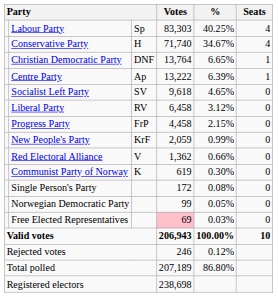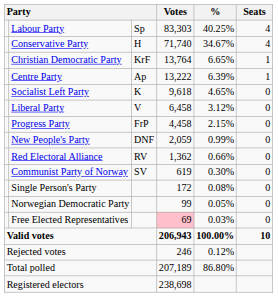Christian Democratic Party | column 3: DNF -> KrF
Socialist Left Party | column 3: SV -> K
Liberal Party | column 3: RV -> V
New People's Party | column 3: KrF -> DNF
Red Electoral Alliance | column 3: V -> RV
Communist Party of Norway | column 3: K -> SV
